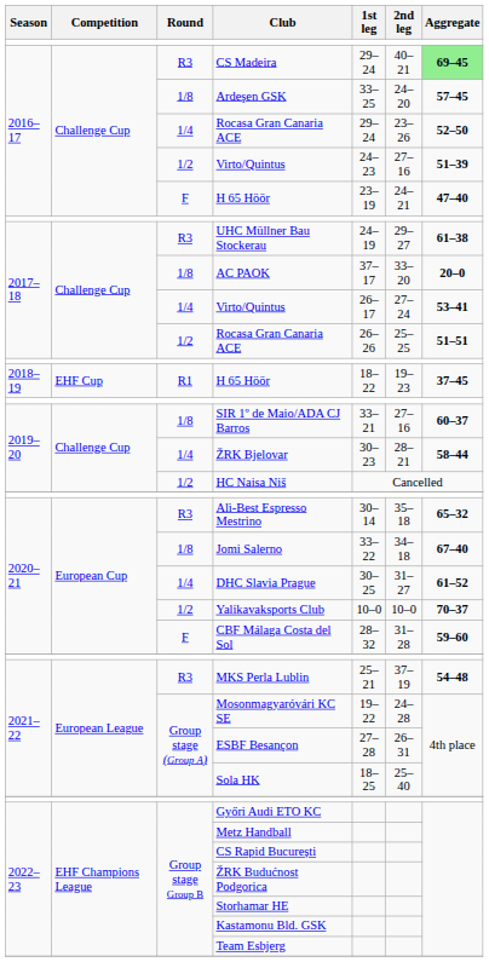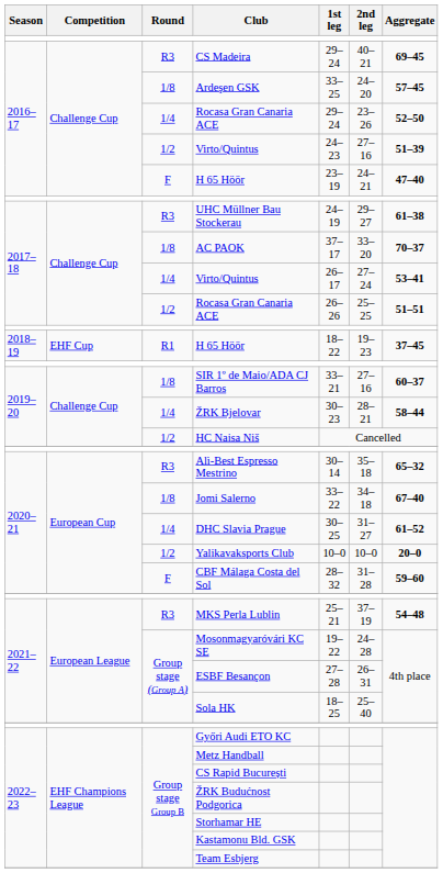CS Madeira | Aggregate: lightgreen background -> no background
AC PAOK | Aggregate: 20–0 -> 70–37
Yalikavaksports Club | Aggregate: 70–37 -> 20–0
